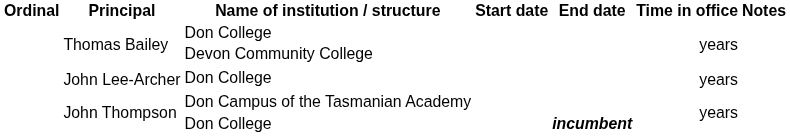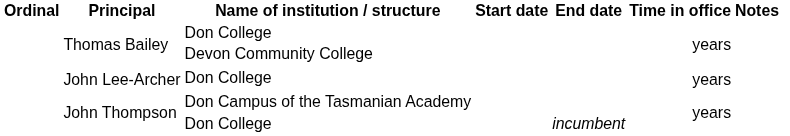John Thompson / Don College | End date: bold -> normal
